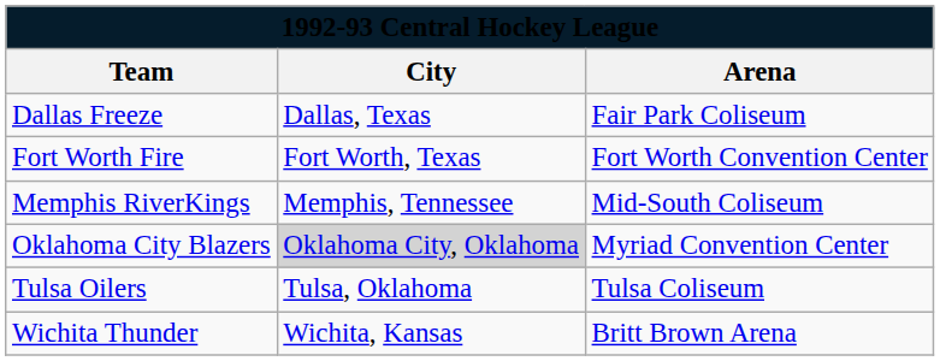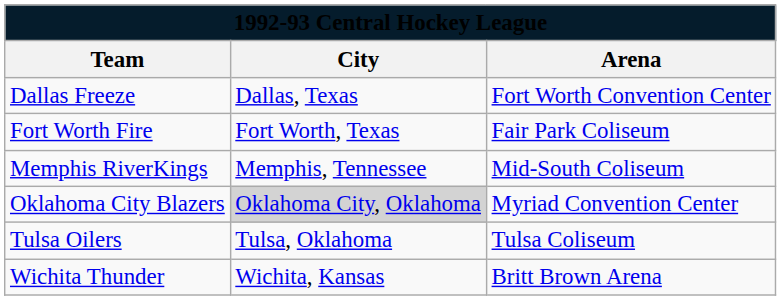Dallas Freeze | Arena: Fair Park Coliseum -> Fort Worth Convention Center
Fort Worth Fire | Arena: Fort Worth Convention Center -> Fair Park Coliseum
